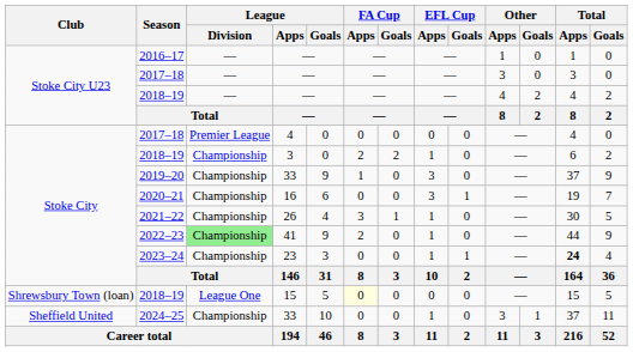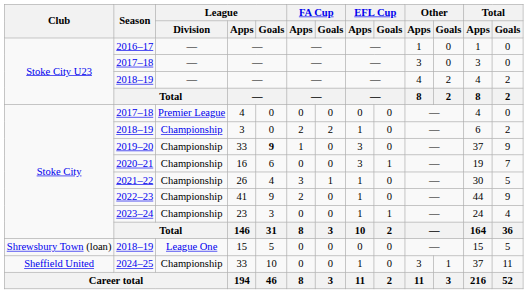2019–20 | League / Goals: normal -> bold
2022–23 | League / Division: lightgreen background -> no background
2023–24 | Total / Apps: bold -> normal
2018–19 / 15 | FA Cup / Apps: lightyellow background -> no background
